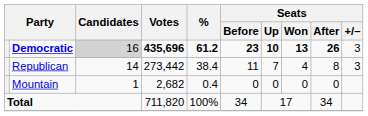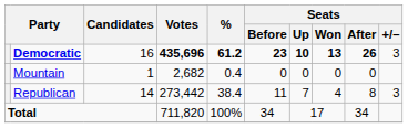Democratic | Candidates: lightgrey background -> no background
rows swapped: Republican <-> Mountain
